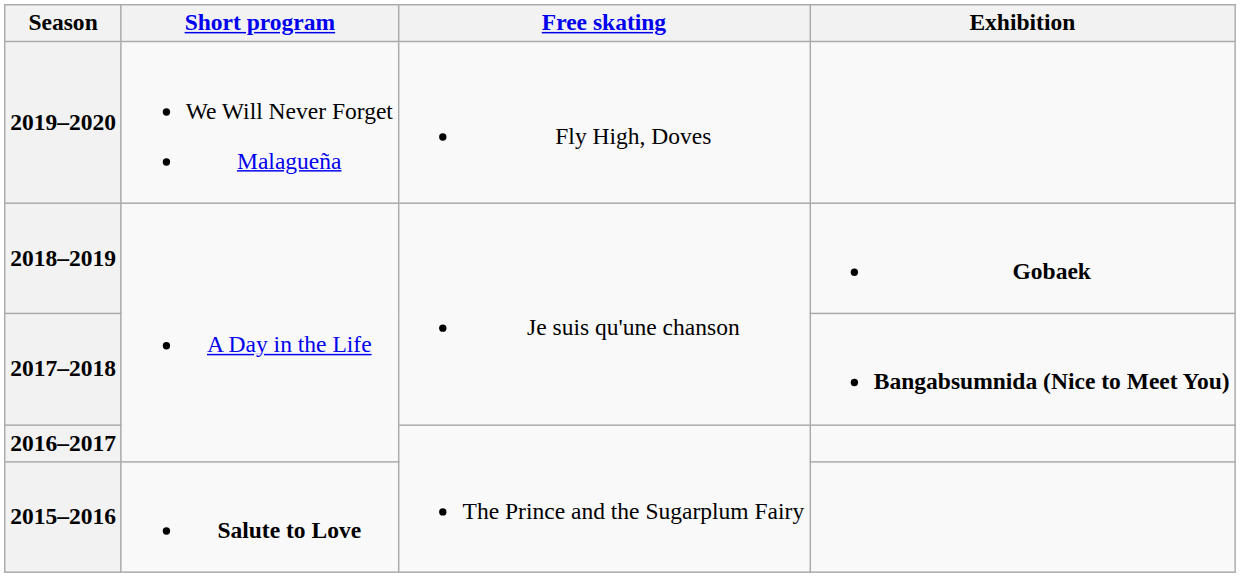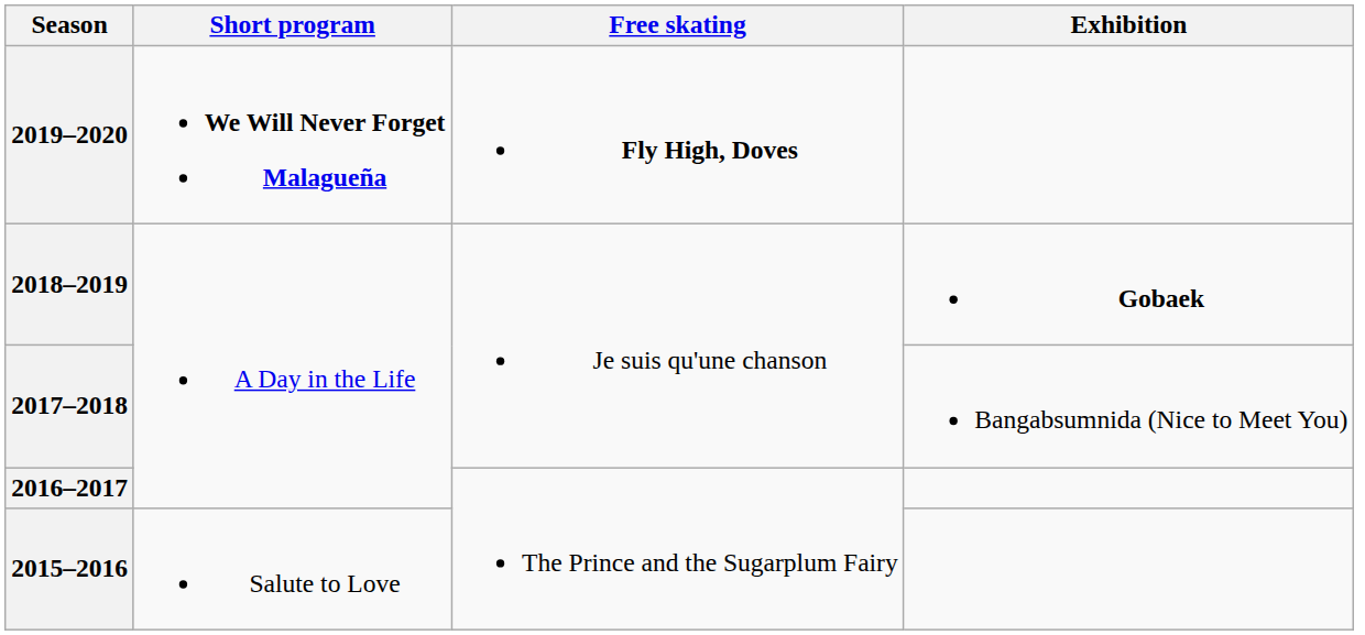2019–2020 | Short program: normal -> bold
2019–2020 | Free skating: normal -> bold
2017–2018 | Exhibition: bold -> normal
2015–2016 | Short program: bold -> normal
